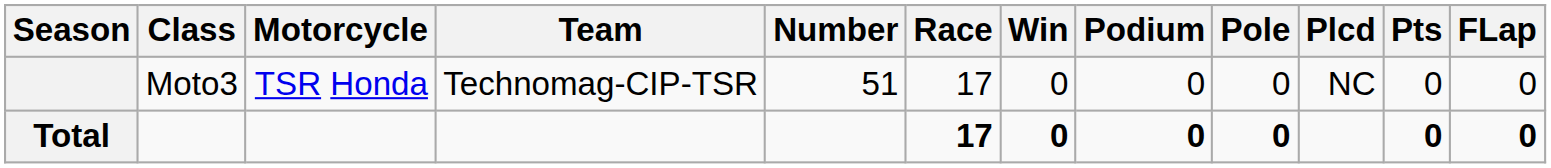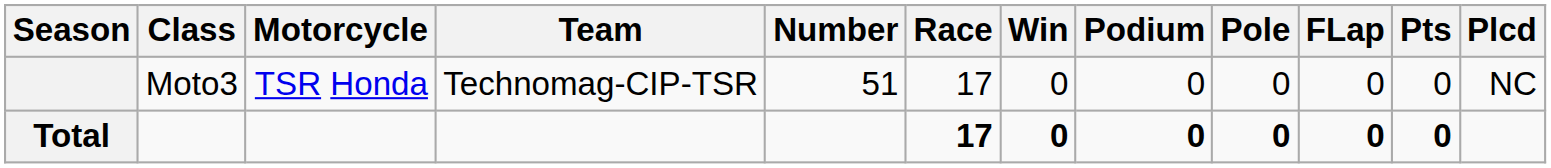columns swapped: FLap <-> Plcd
